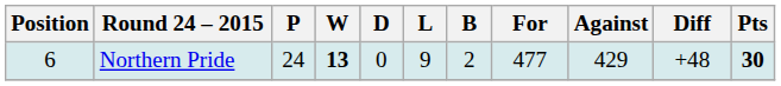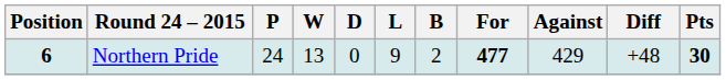Northern Pride | Position: normal -> bold
Northern Pride | W: bold -> normal
Northern Pride | For: normal -> bold
